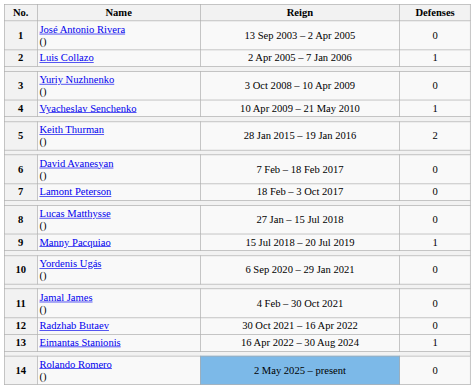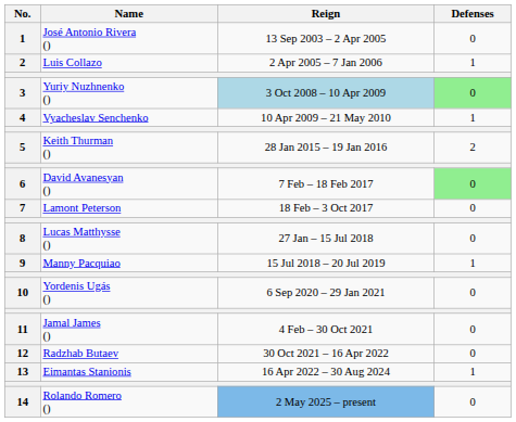Yuriy Nuzhnenko () | Reign: no background -> lightblue background
Yuriy Nuzhnenko () | Defenses: no background -> lightgreen background
David Avanesyan () | Defenses: no background -> lightgreen background
